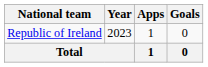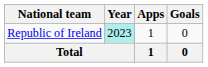Republic of Ireland | Year: no background -> paleturquoise background
